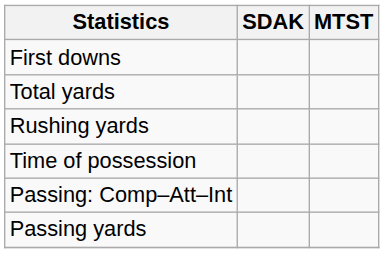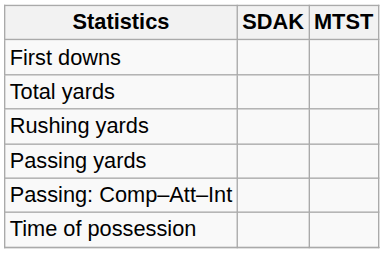rows swapped: Passing yards <-> Time of possession
